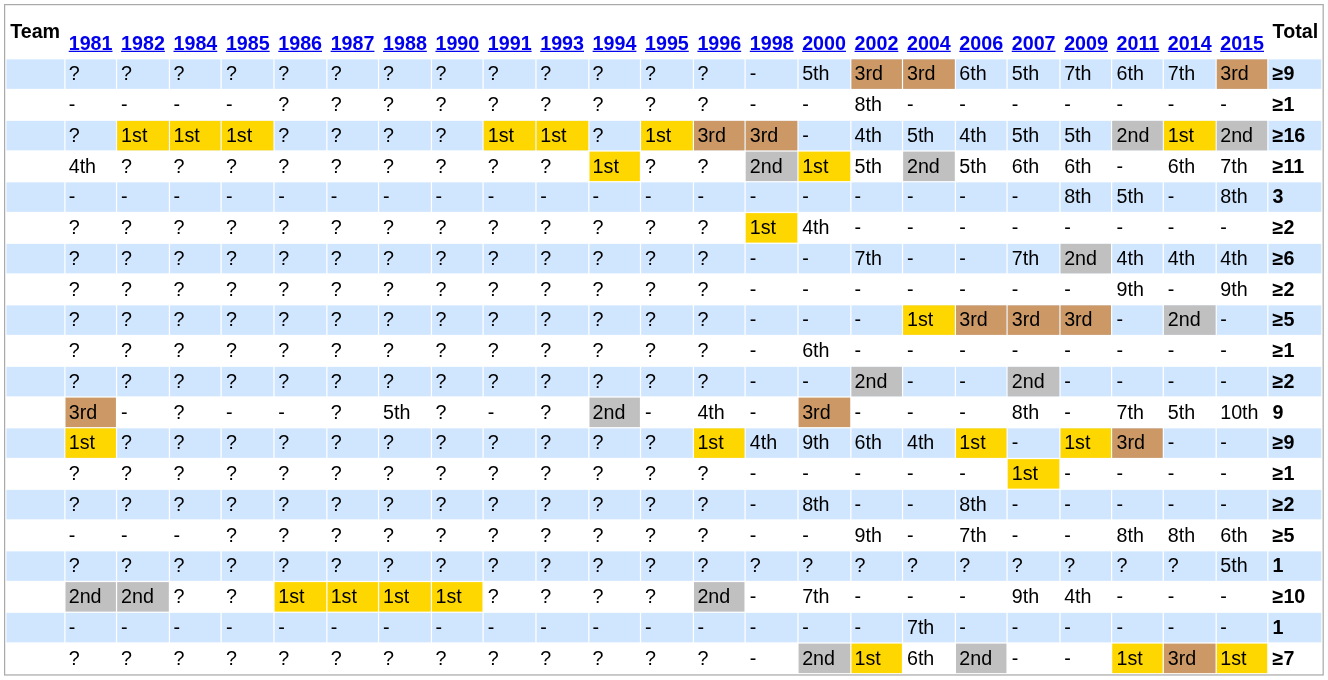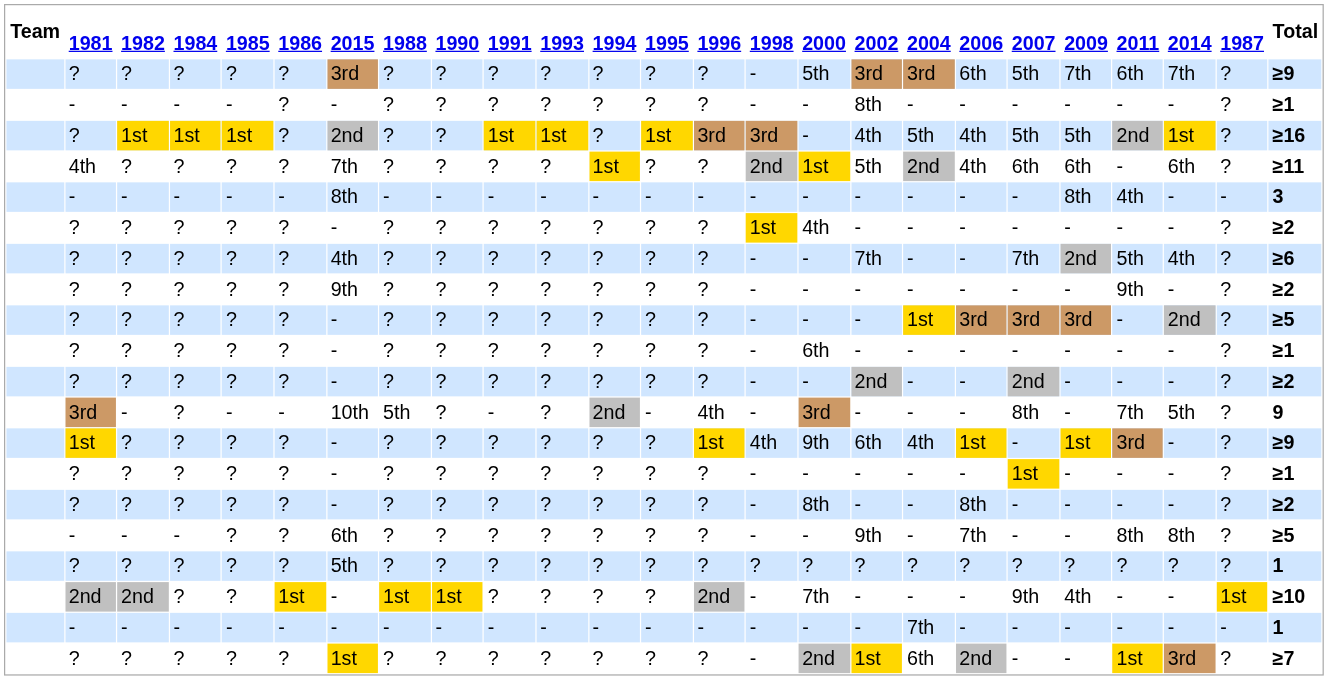columns swapped: 1987 <-> 2015
row 5 | 2006: 5th -> 4th
row 6 | 2011: 5th -> 4th
row 8 | 2011: 4th -> 5th
